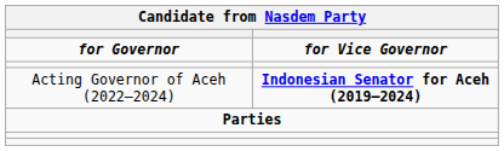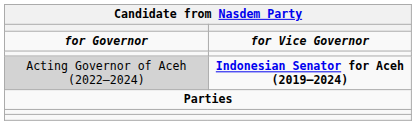row 5 | column 1: no background -> lightgrey background
